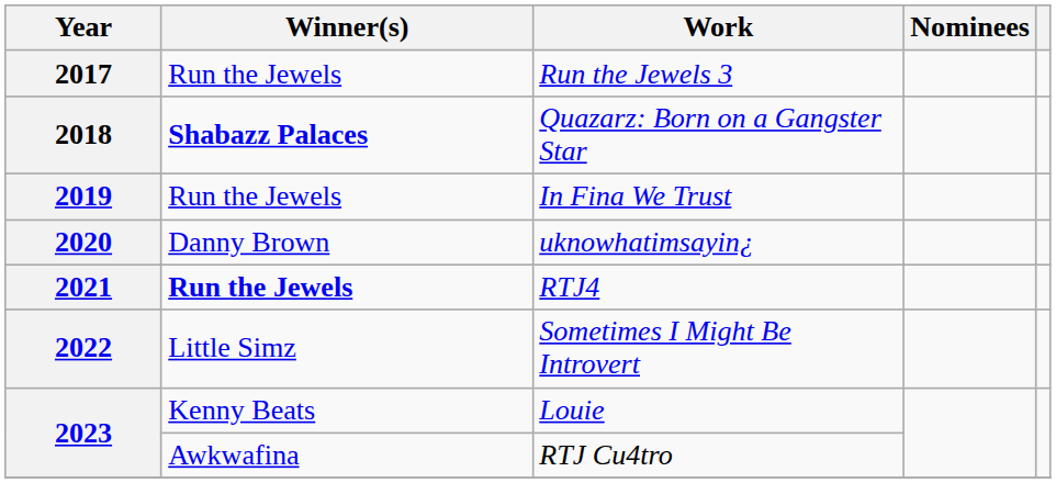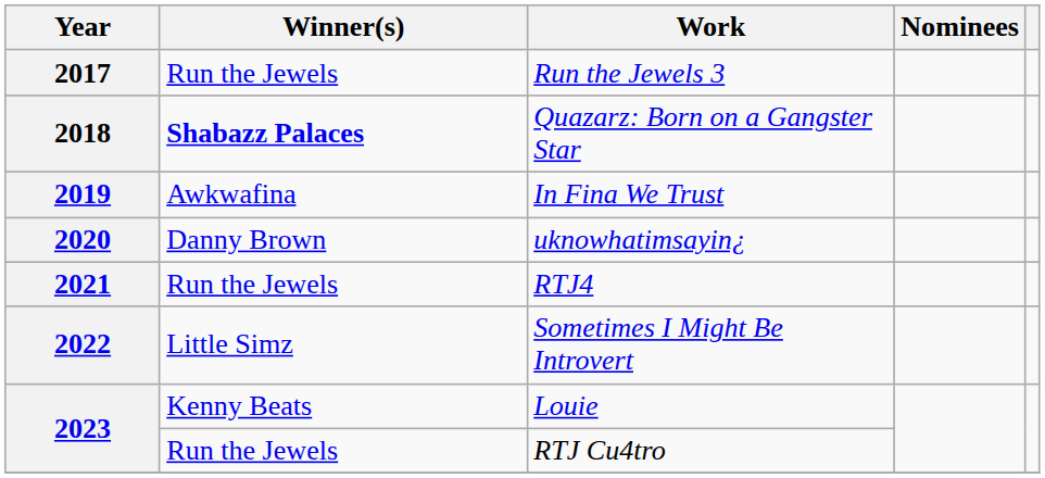In Fina We Trust | Winner(s): Run the Jewels -> Awkwafina
RTJ4 | Winner(s): bold -> normal
RTJ Cu4tro | Winner(s): Awkwafina -> Run the Jewels
